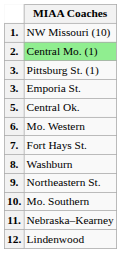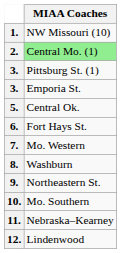row 7 | MIAA Coaches: Mo. Western -> Fort Hays St.
row 8 | MIAA Coaches: Fort Hays St. -> Mo. Western
